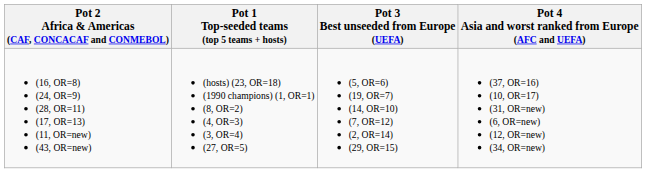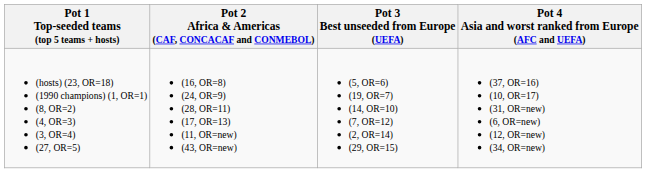columns swapped: Pot 1 Top-seeded teams (top 5 teams + hosts) <-> Pot 2 Africa & Americas (CAF, CONCACAF and CONMEBOL)
